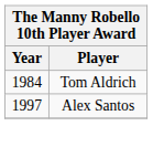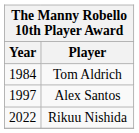+ row: 2022 | Rikuu Nishida
